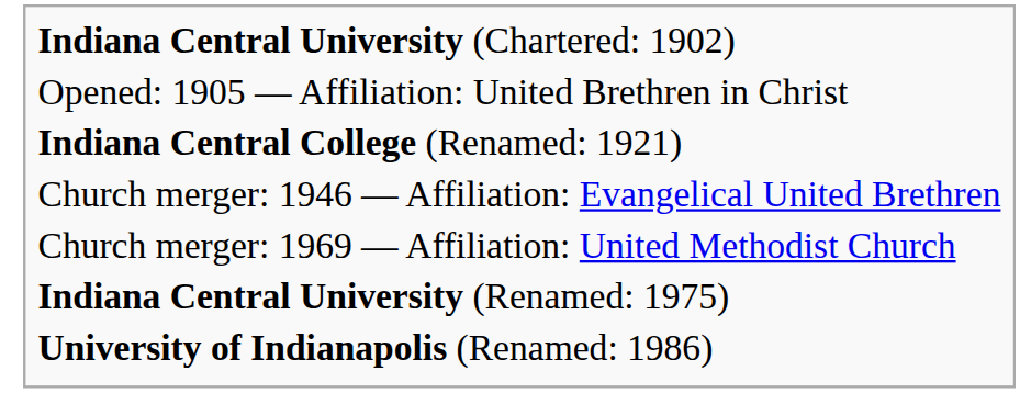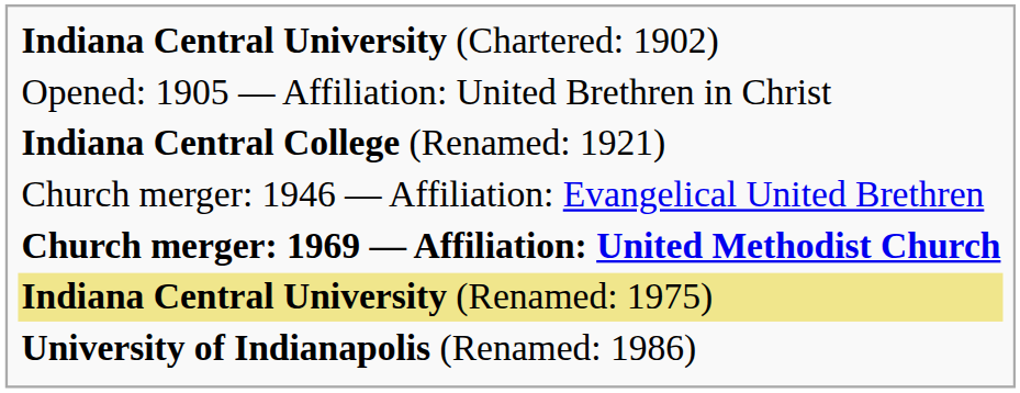row 5 | column 1: normal -> bold
row 6 | column 1: no background -> khaki background
